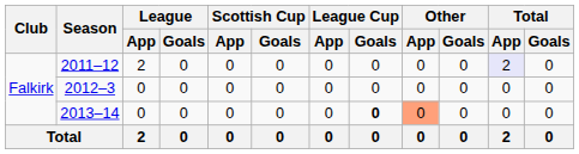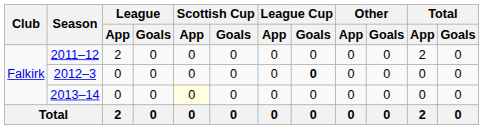2011–12 | Total / App: lavender background -> no background
2012–3 | League Cup / Goals: normal -> bold
2013–14 | Scottish Cup / App: no background -> lightyellow background
2013–14 | League Cup / Goals: bold -> normal
2013–14 | Other / App: lightsalmon background -> no background
